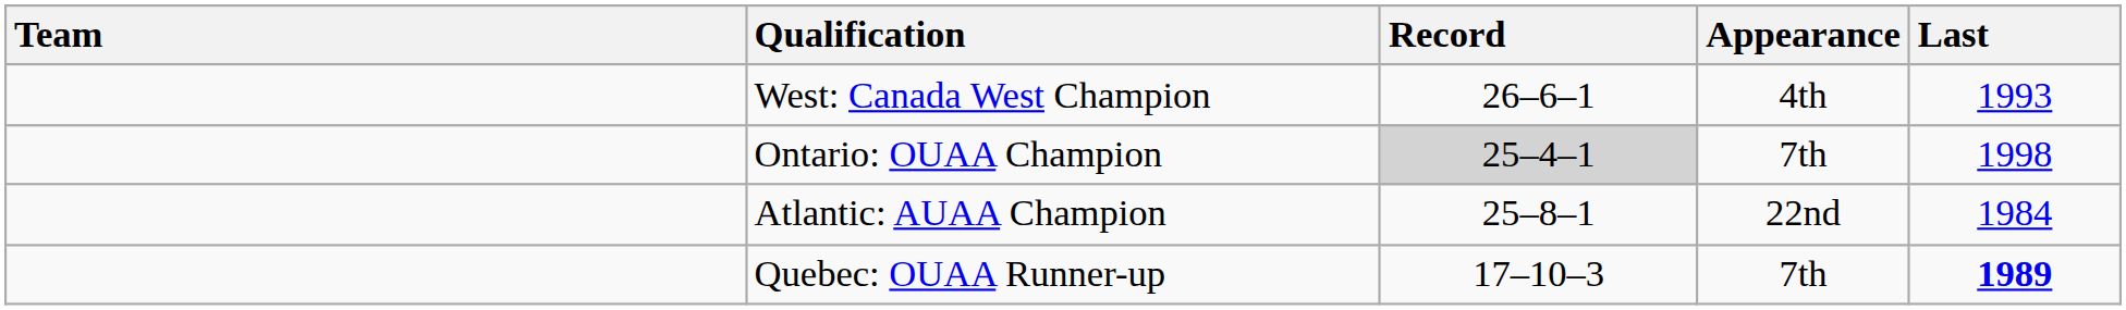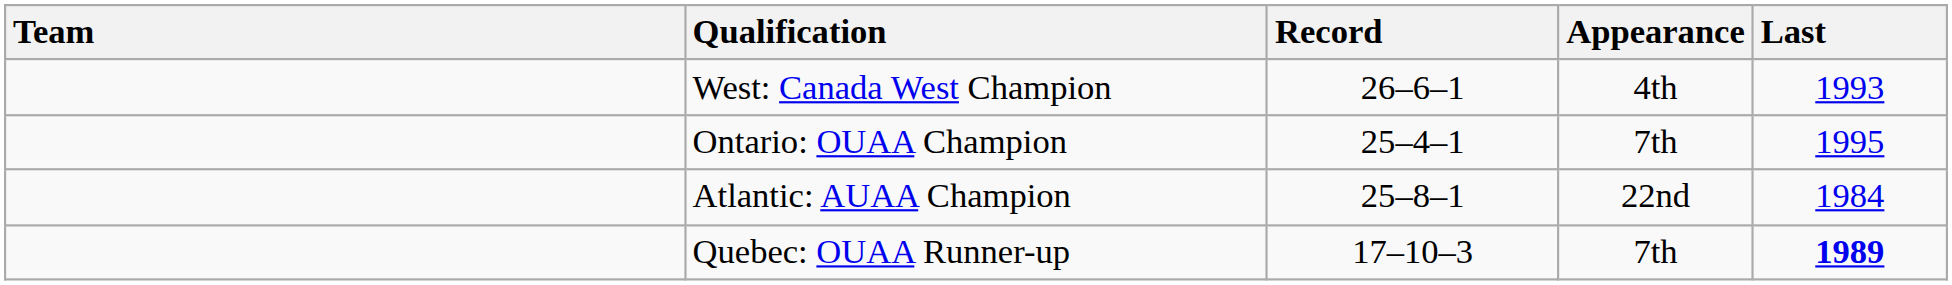Ontario: OUAA Champion | Record: lightgrey background -> no background
Ontario: OUAA Champion | Last: 1998 -> 1995
